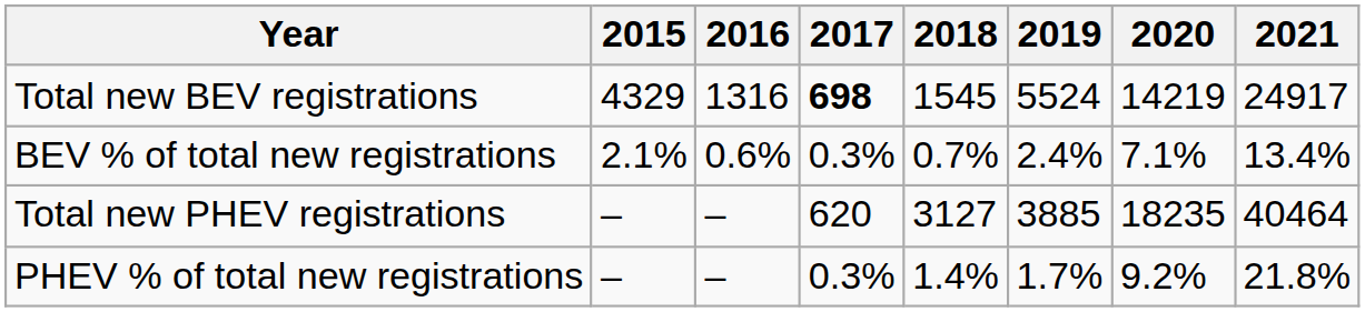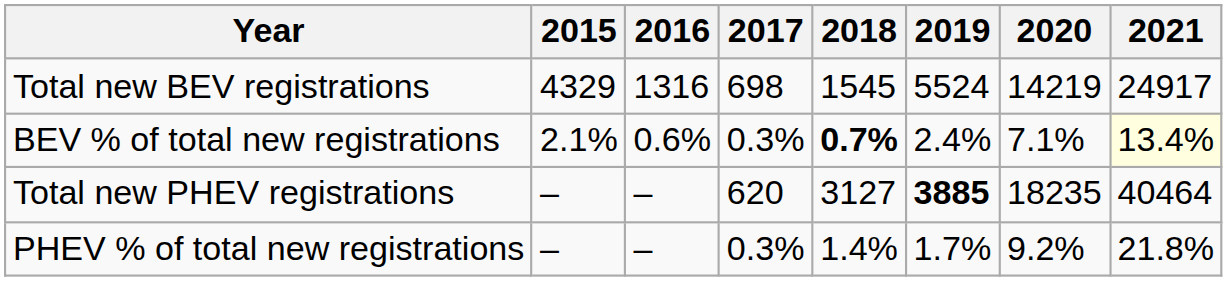row 2 | 2017: bold -> normal
row 3 | 2018: normal -> bold
row 3 | 2021: no background -> lightyellow background
row 4 | 2019: normal -> bold
